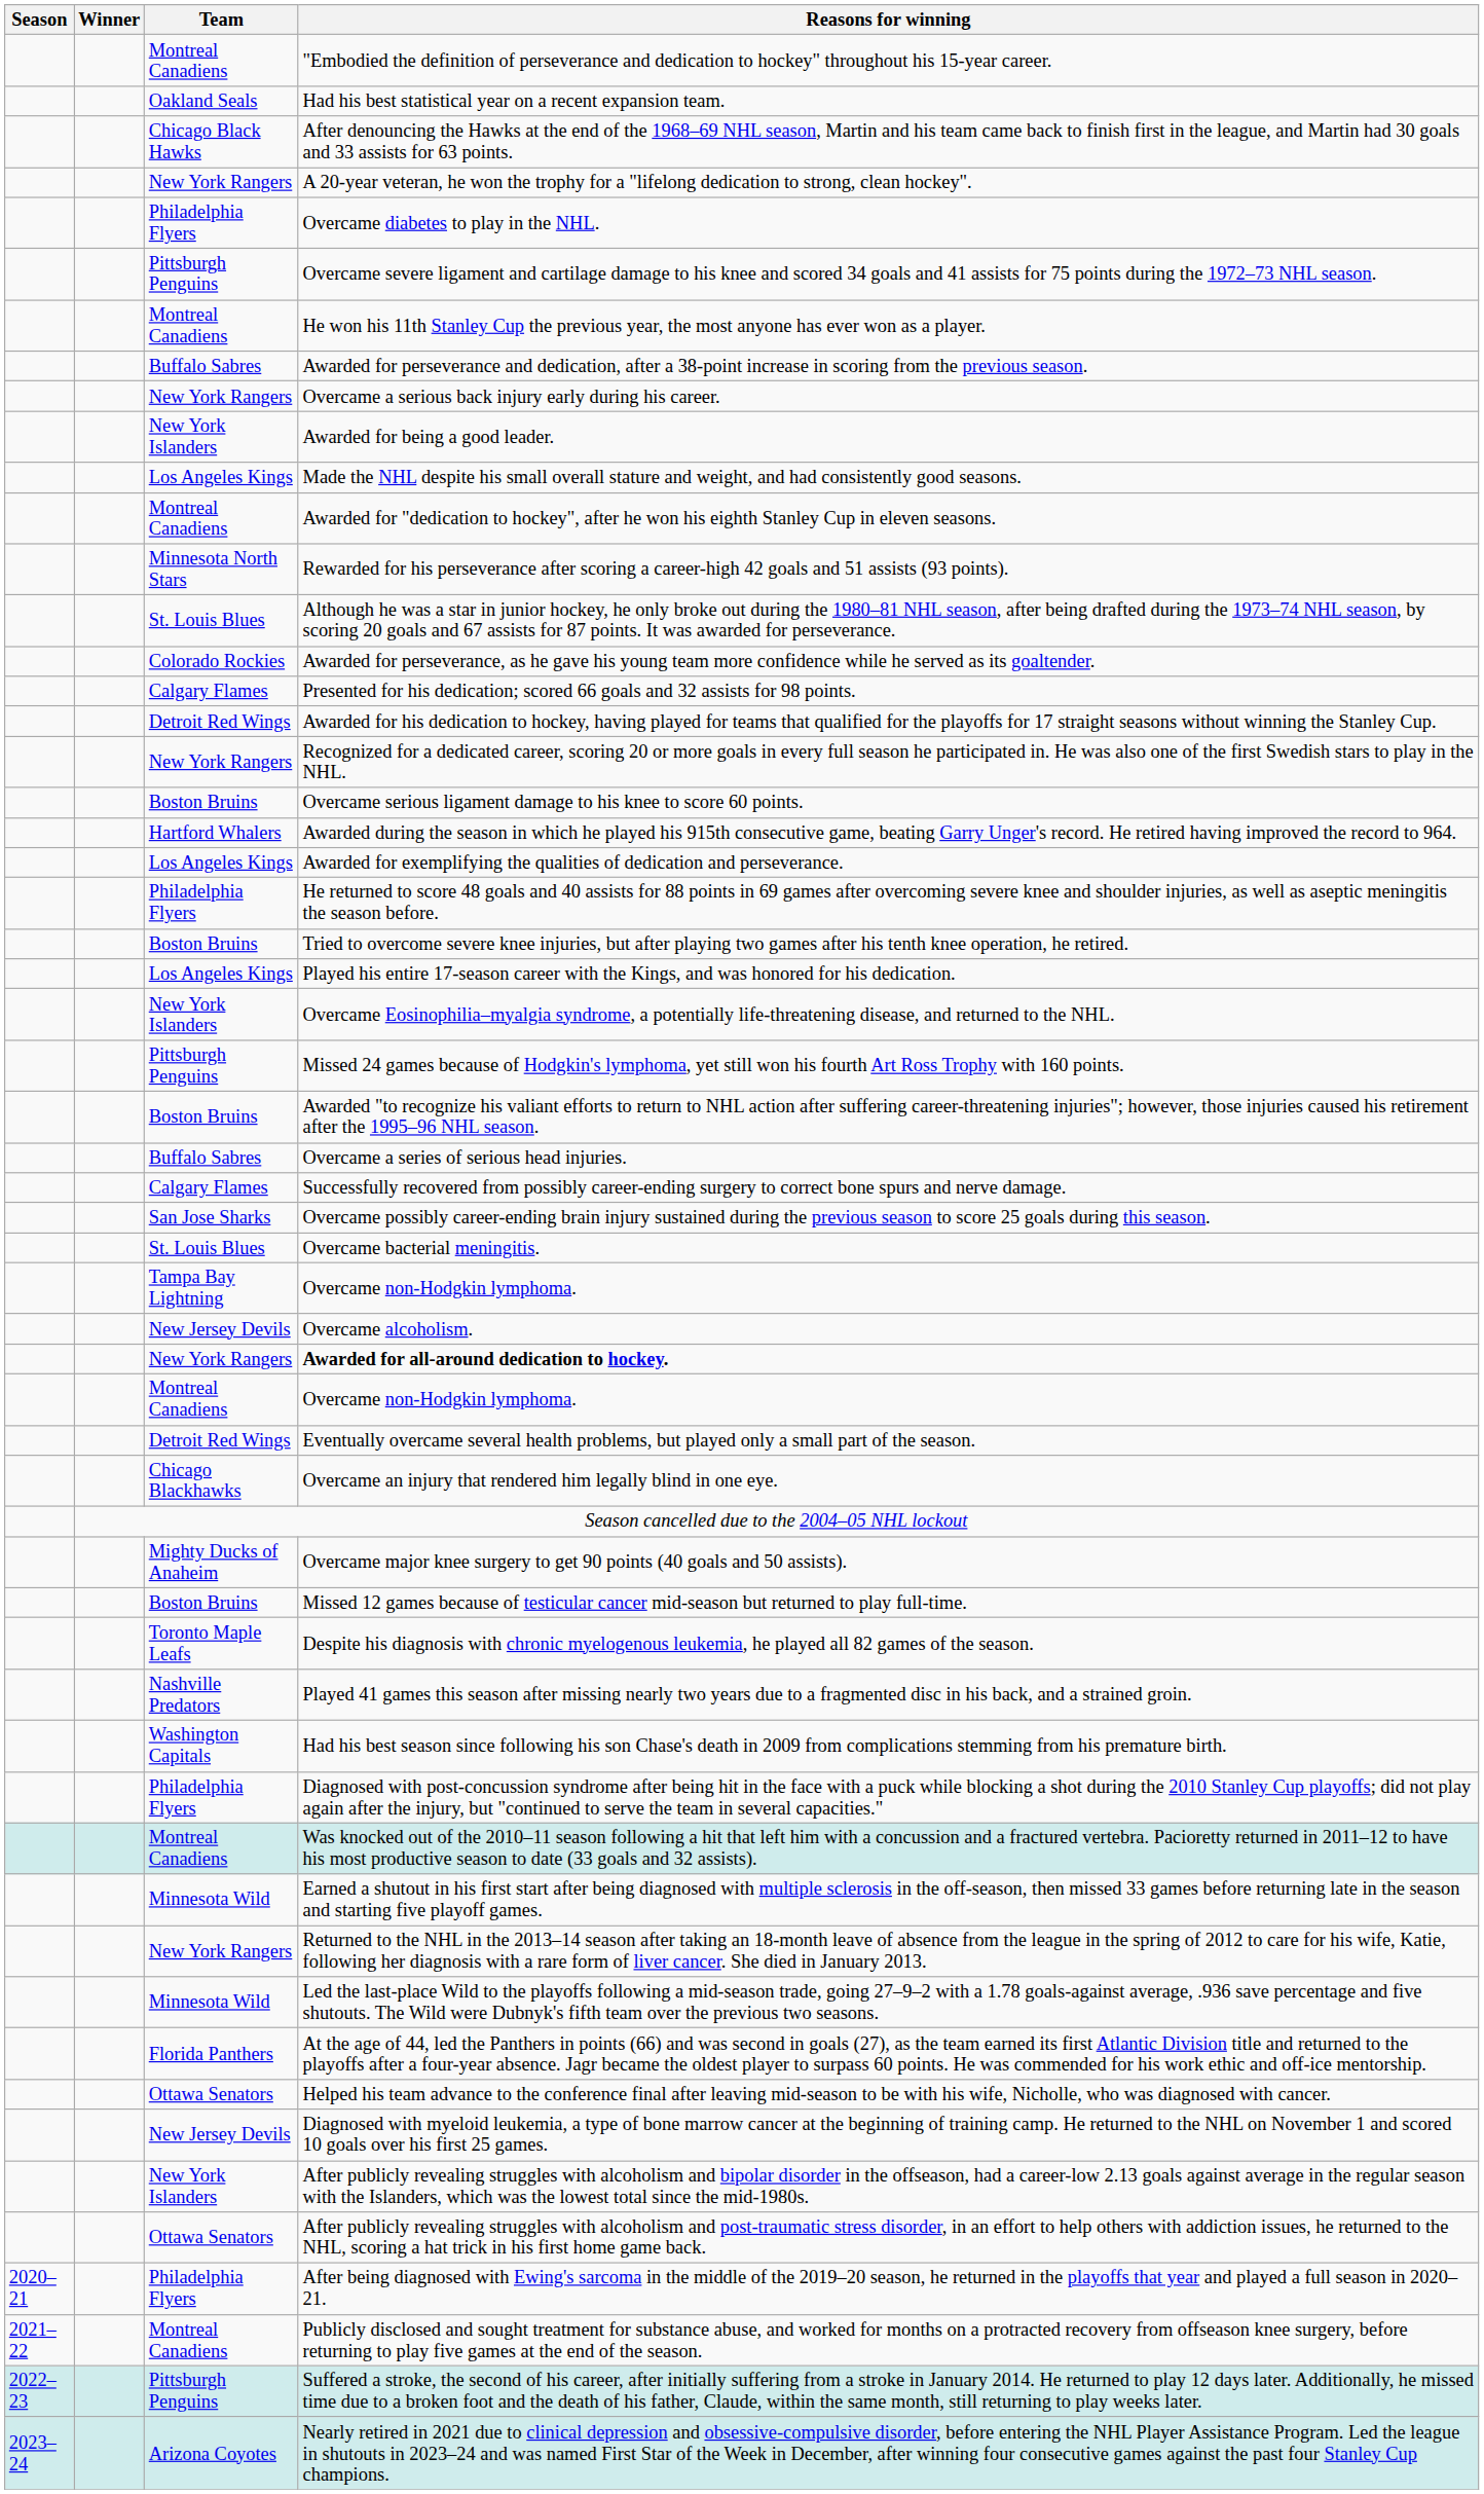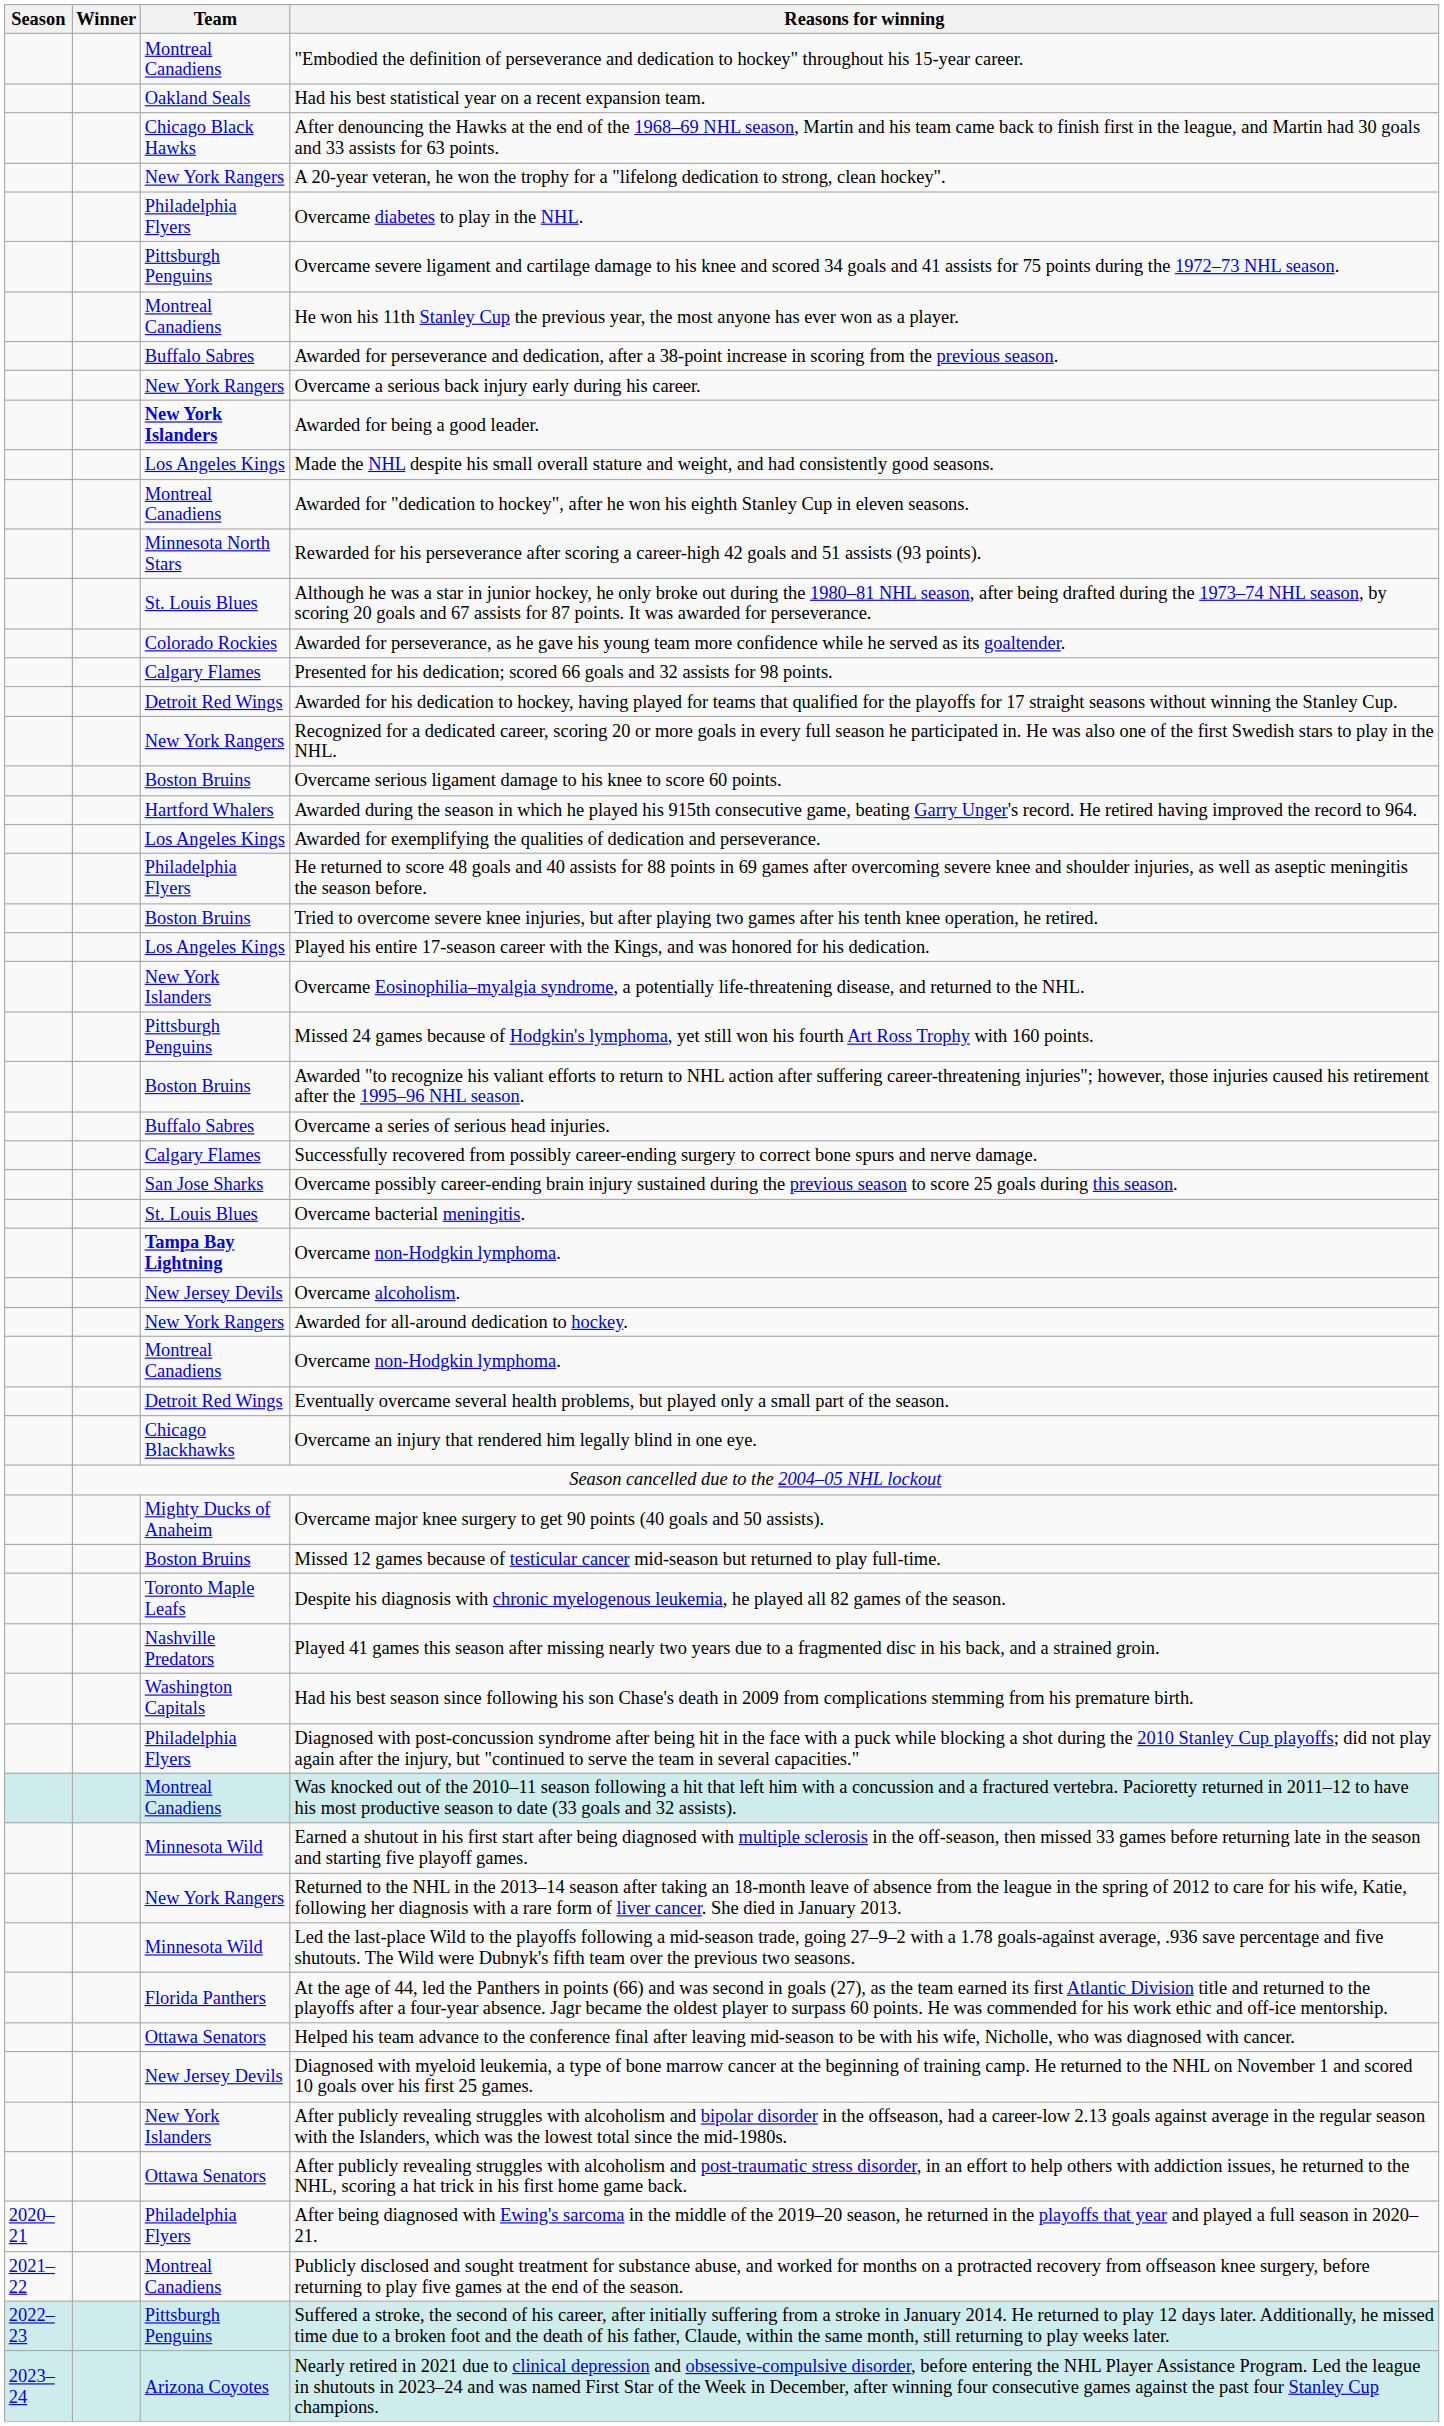Awarded for being a good leader. | Team: normal -> bold
Tampa Bay Lightning / Overcame non-Hodgkin lymphoma. | Team: normal -> bold
Awarded for all-around dedication to hockey. | Reasons for winning: bold -> normal
